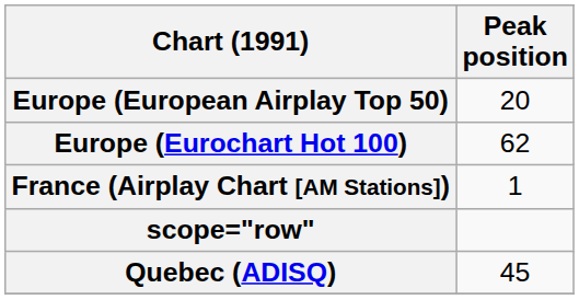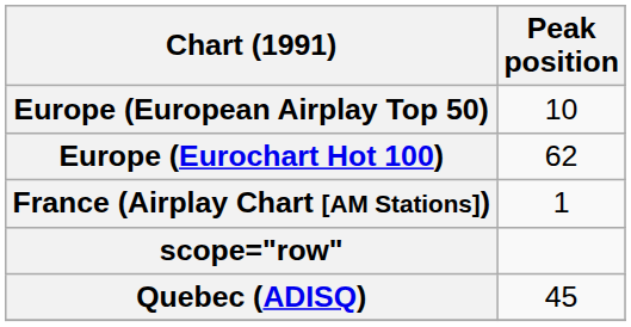Europe (European Airplay Top 50) | Peak position: 20 -> 10
